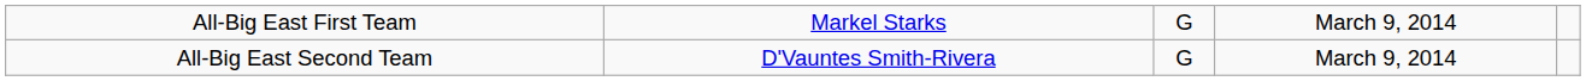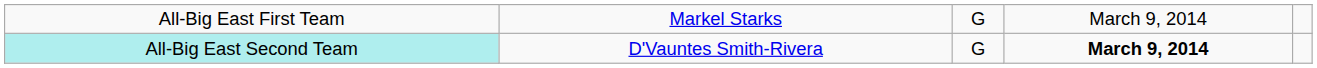row 2 | column 1: no background -> paleturquoise background
row 2 | column 4: normal -> bold
